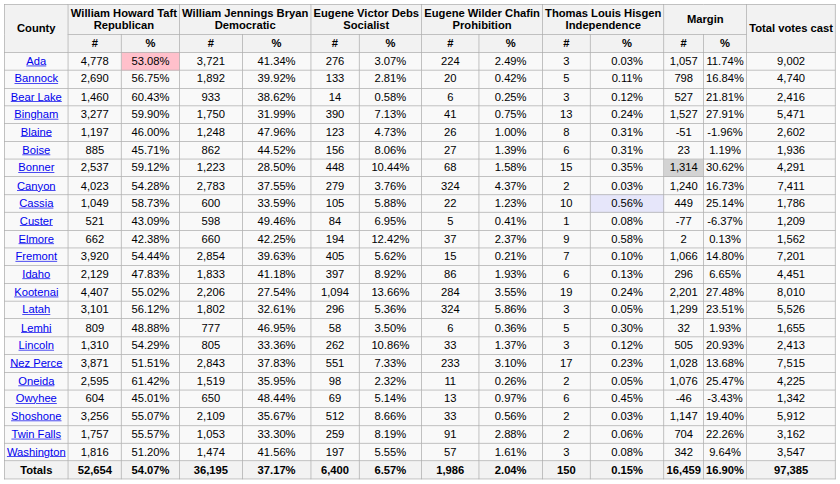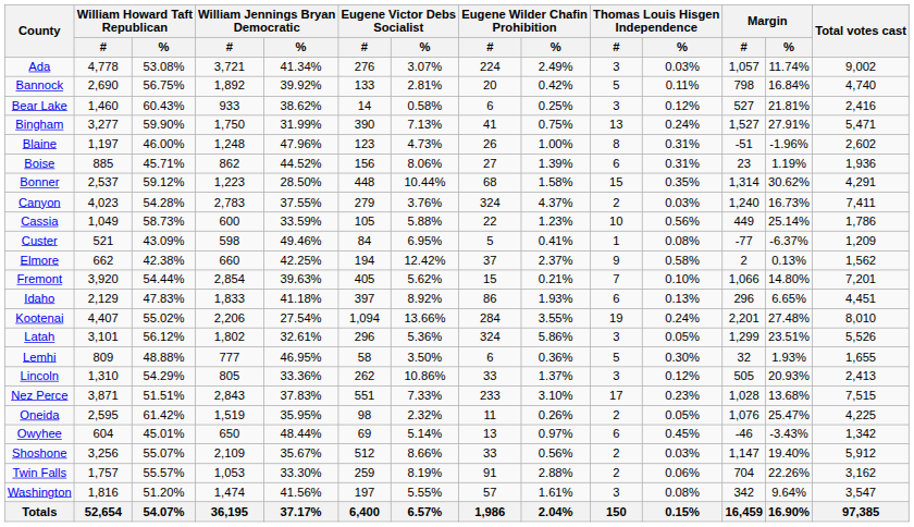Ada | William Howard Taft Republican / %: pink background -> no background
Bonner | Margin / #: lightgrey background -> no background
Cassia | Thomas Louis Hisgen Independence / %: lavender background -> no background
